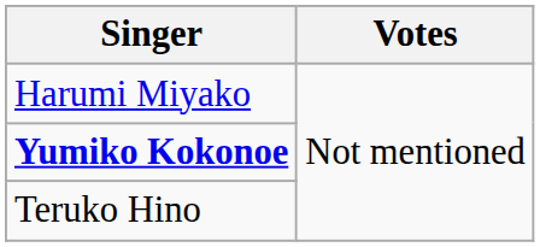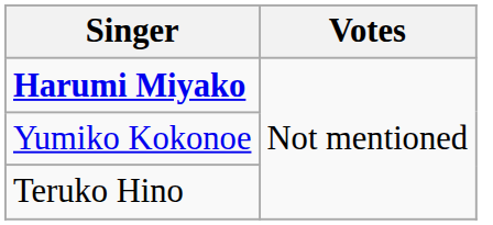Harumi Miyako | Singer: normal -> bold
Yumiko Kokonoe | Singer: bold -> normal
